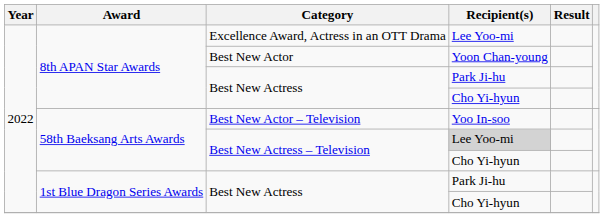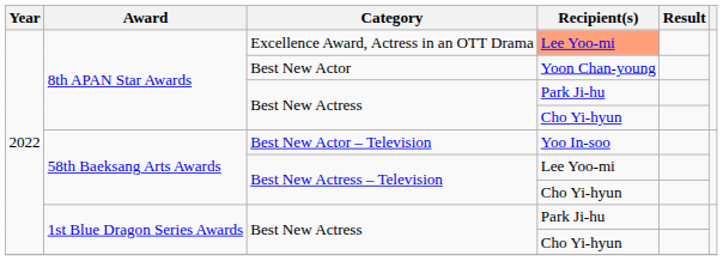Excellence Award, Actress in an OTT Drama | Recipient(s): no background -> lightsalmon background
Best New Actress – Television / Lee Yoo-mi | Recipient(s): lightgrey background -> no background
